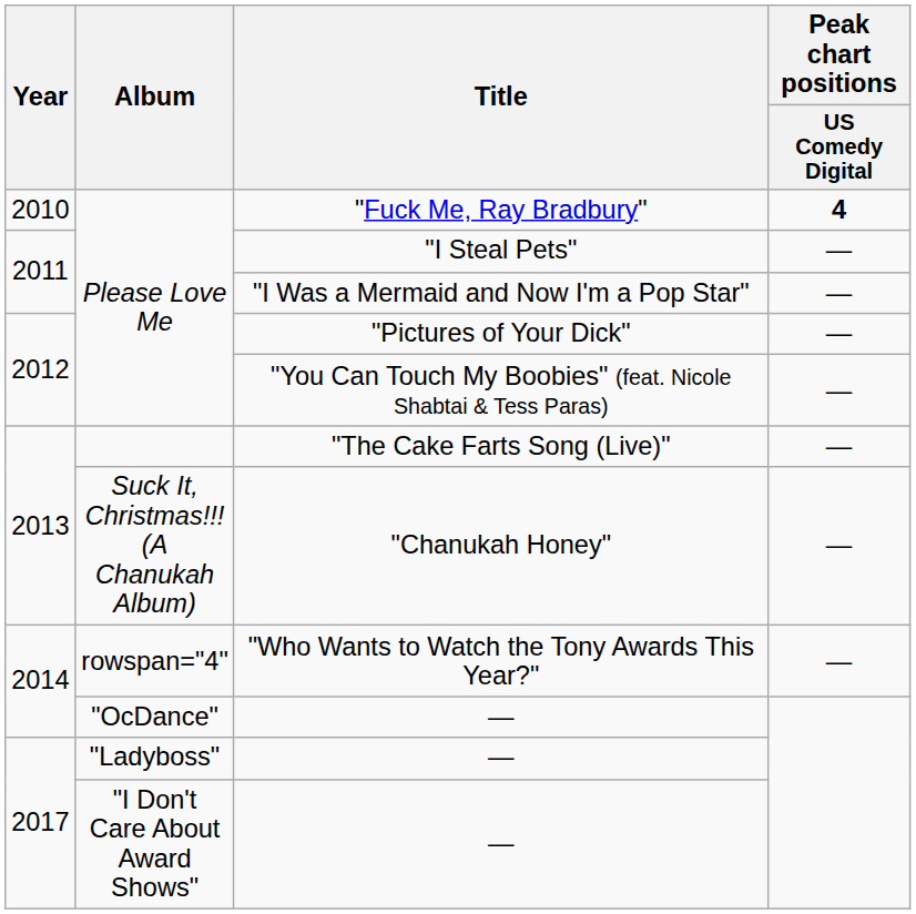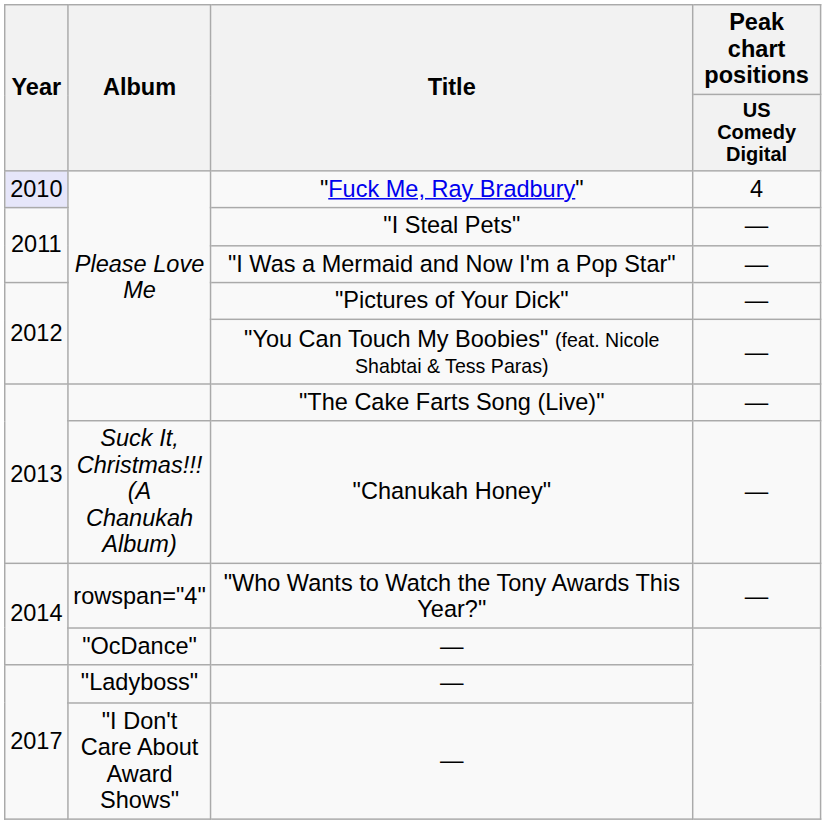"Fuck Me, Ray Bradbury" | Year: no background -> lavender background
"Fuck Me, Ray Bradbury" | Peak chart positions / US Comedy Digital: bold -> normal
